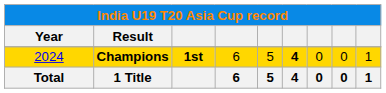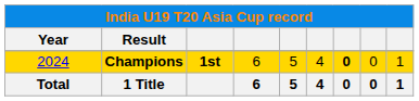Champions | column 6: bold -> normal
Champions | column 7: normal -> bold
